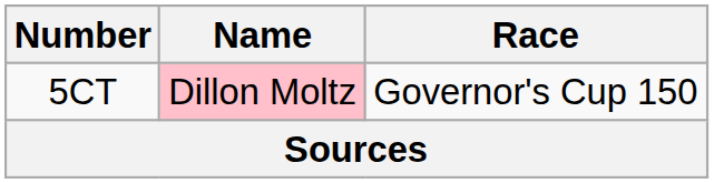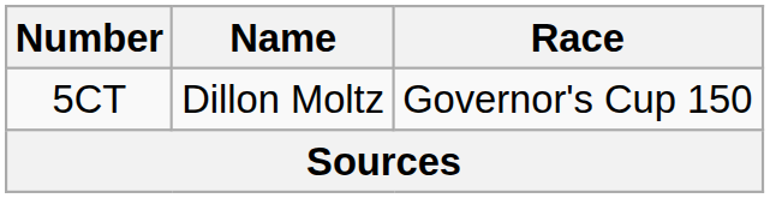5CT | Name: pink background -> no background
